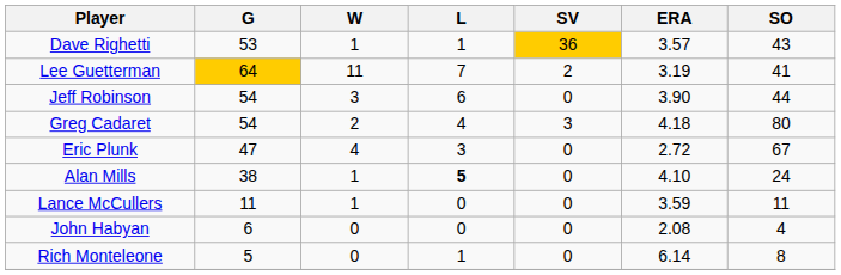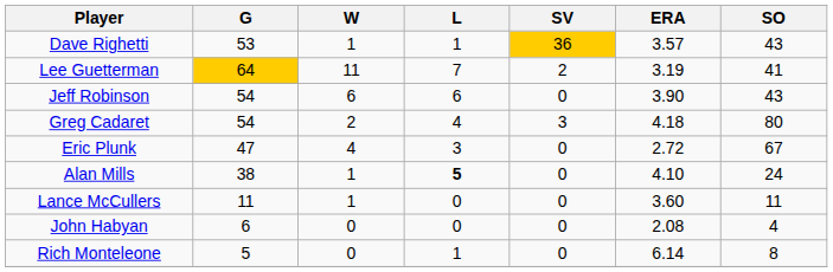Jeff Robinson | W: 3 -> 6
Jeff Robinson | SO: 44 -> 43
Lance McCullers | ERA: 3.59 -> 3.60
